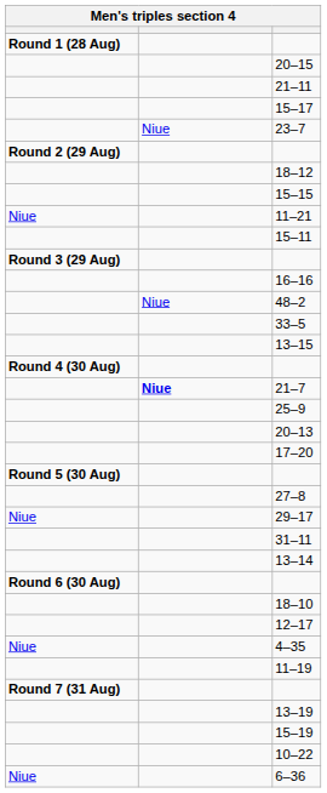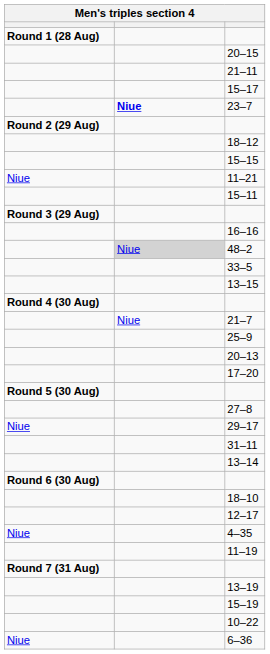23–7 | column 2: normal -> bold
48–2 | column 2: no background -> lightgrey background
21–7 | column 2: bold -> normal
